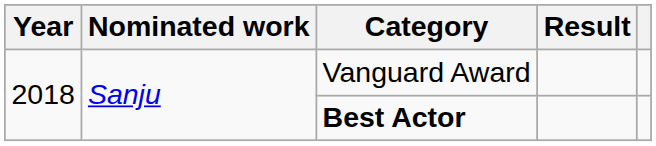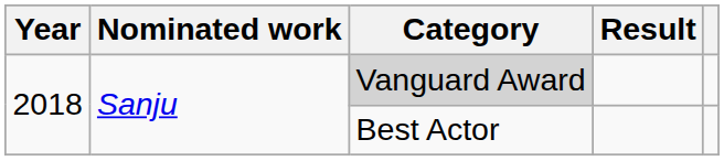Vanguard Award | Category: no background -> lightgrey background
Best Actor | Category: bold -> normal
